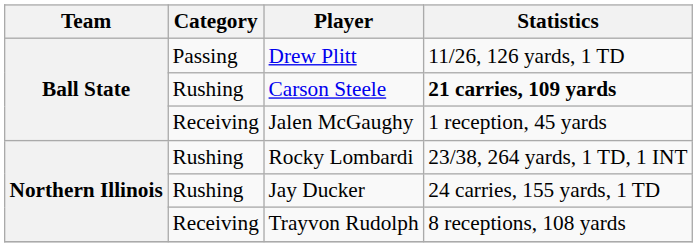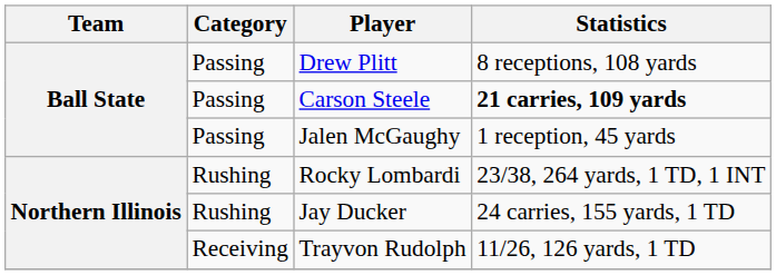Drew Plitt | Statistics: 11/26, 126 yards, 1 TD -> 8 receptions, 108 yards
Carson Steele | Category: Rushing -> Passing
Jalen McGaughy | Category: Receiving -> Passing
Trayvon Rudolph | Statistics: 8 receptions, 108 yards -> 11/26, 126 yards, 1 TD
